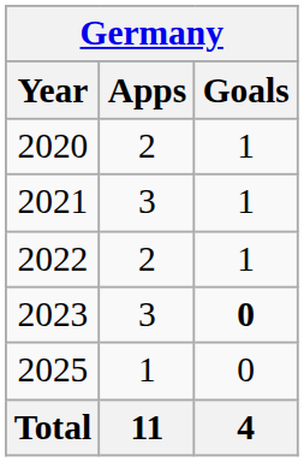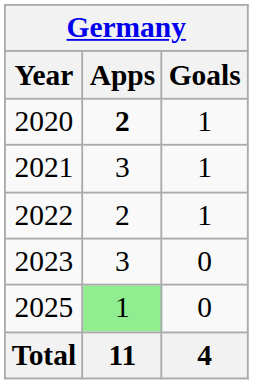2020 | Apps: normal -> bold
2023 | Goals: bold -> normal
2025 | Apps: no background -> lightgreen background
